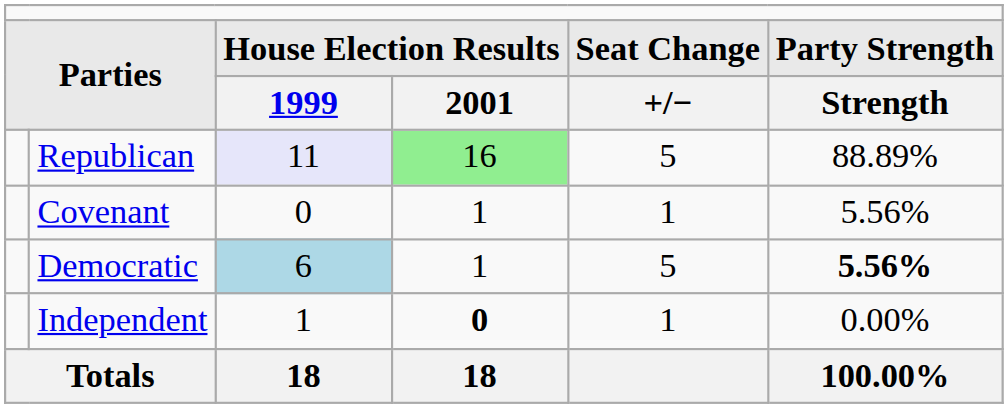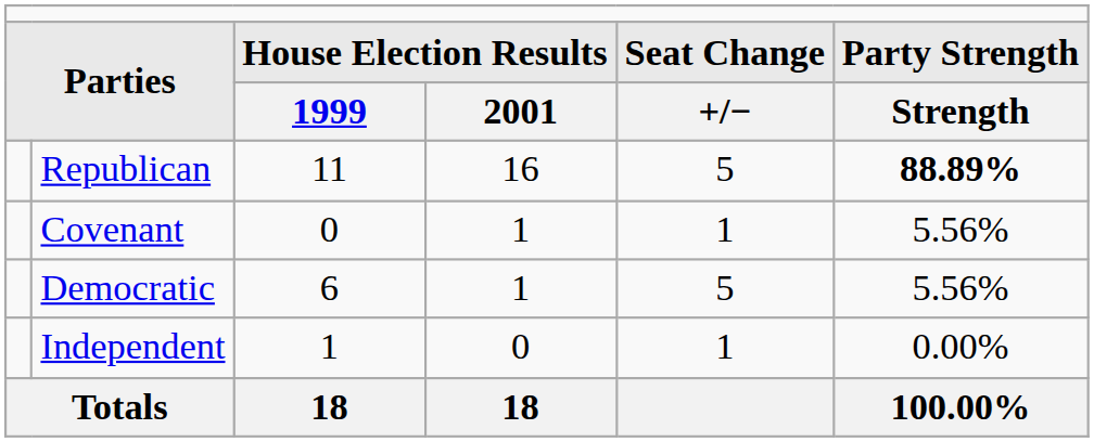Republican | column 3: lavender background -> no background
Republican | column 4: lightgreen background -> no background
Republican | column 6: normal -> bold
Democratic | column 3: lightblue background -> no background
Democratic | column 6: bold -> normal
Independent | column 4: bold -> normal
